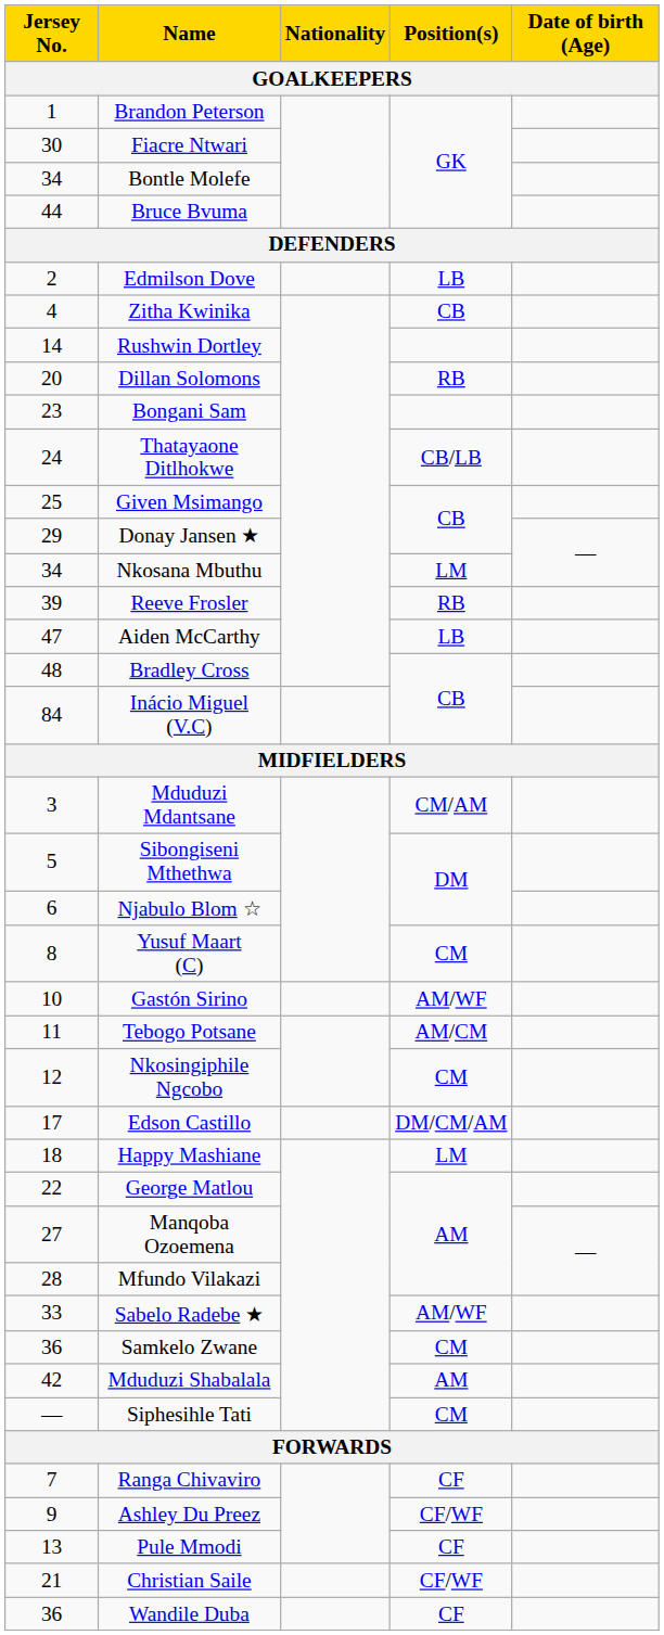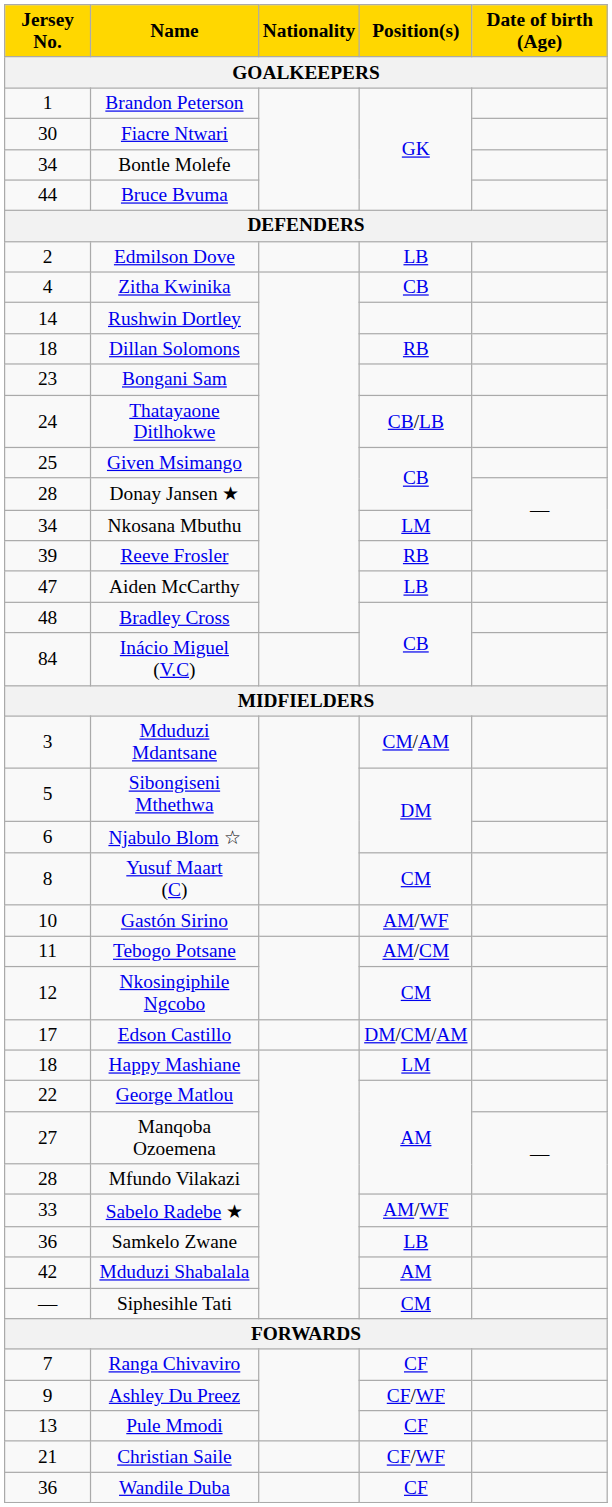Dillan Solomons | Jersey No.: 20 -> 18
Donay Jansen ★ | Jersey No.: 29 -> 28
Samkelo Zwane | Position(s): CM -> LB
